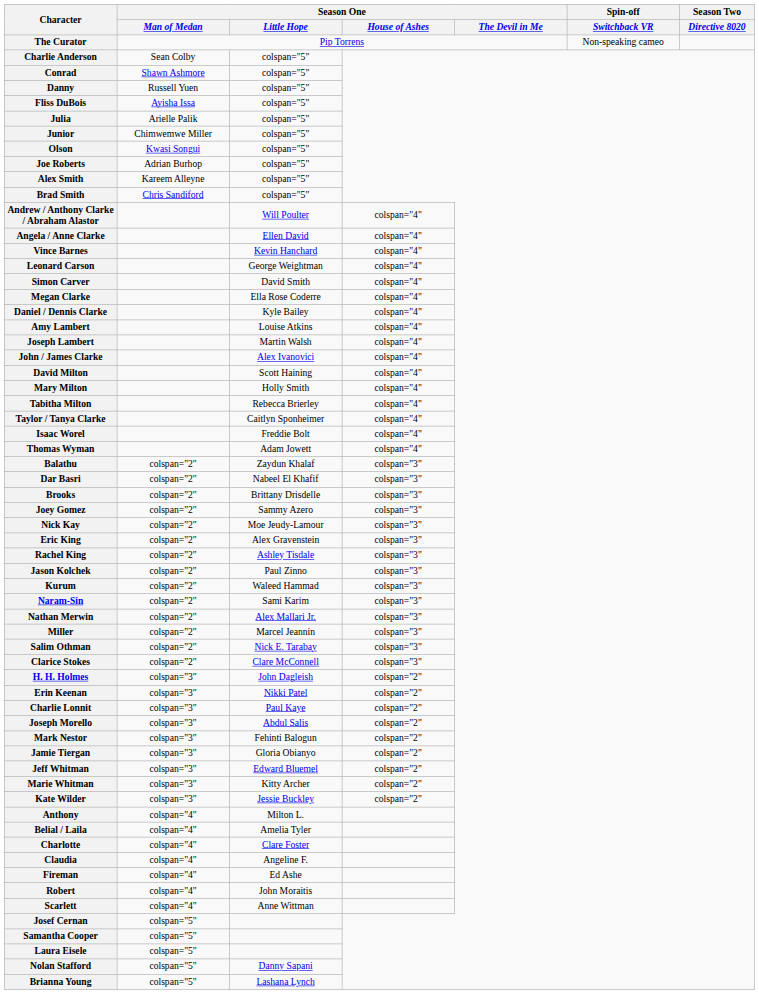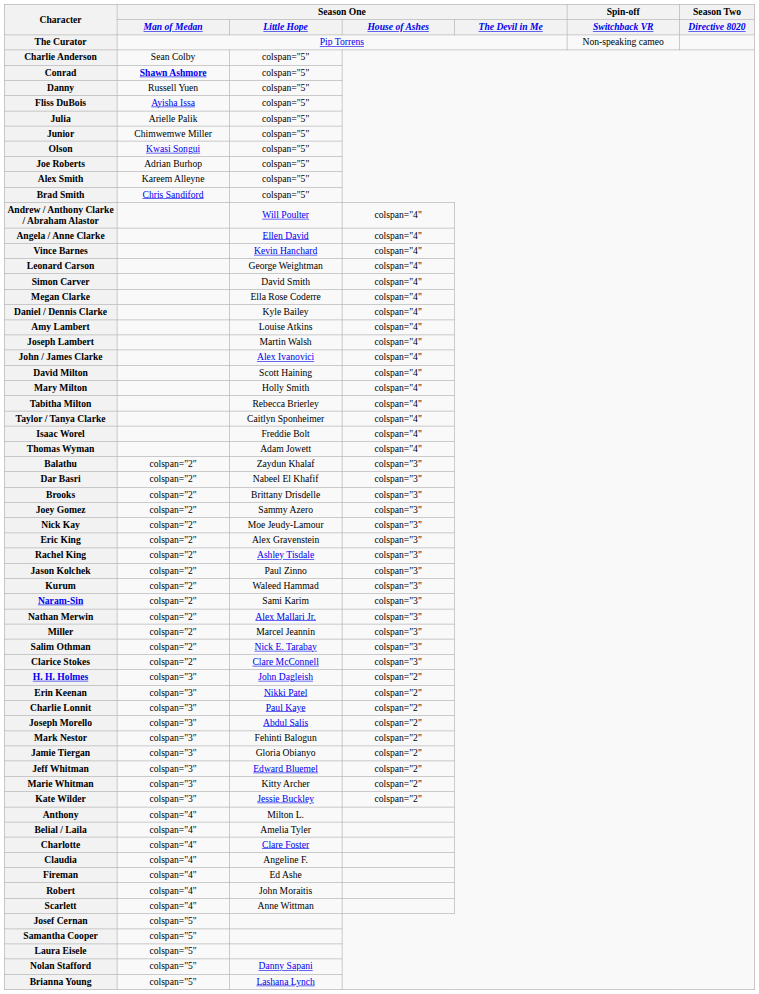Conrad | Season One / Man of Medan: normal -> bold
